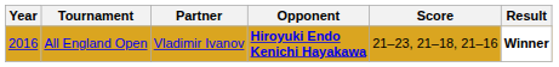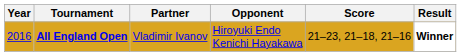row 2 | Tournament: normal -> bold
row 2 | Opponent: bold -> normal
